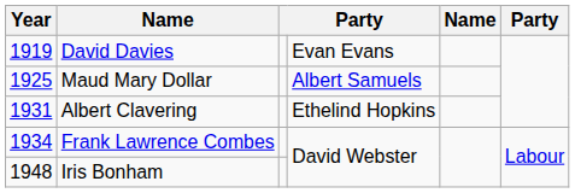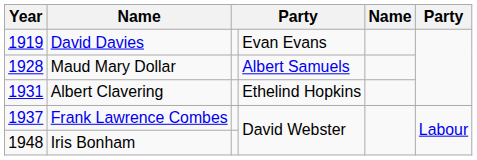Maud Mary Dollar | Year: 1925 -> 1928
Frank Lawrence Combes | Year: 1934 -> 1937
